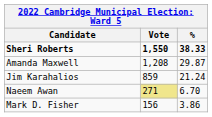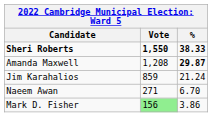Amanda Maxwell | %: normal -> bold
Naeem Awan | Vote: khaki background -> no background
Mark D. Fisher | Vote: no background -> lightgreen background
